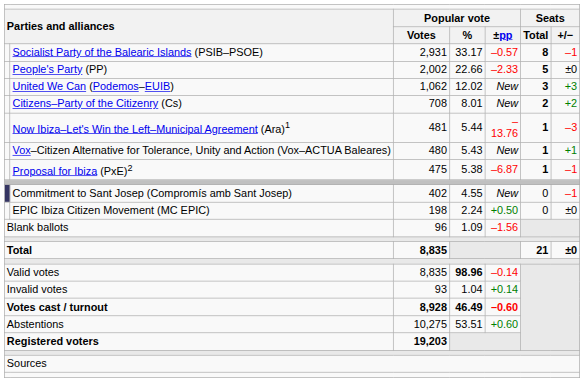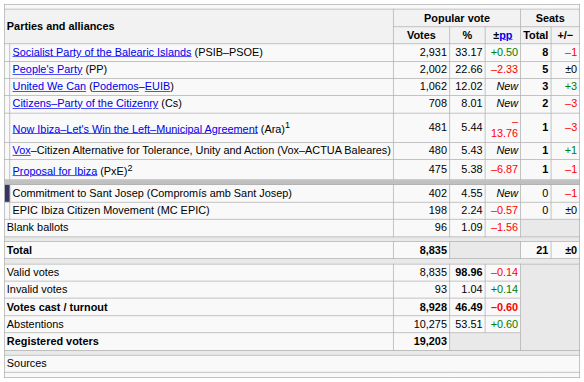Socialist Party of the Balearic Islands (PSIB–PSOE) | column 5: –0.57 -> +0.50
Citizens–Party of the Citizenry (Cs) | column 7: +2 -> –3
EPIC Ibiza Citizen Movement (MC EPIC) | column 5: +0.50 -> –0.57
